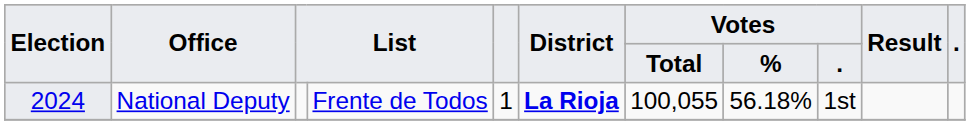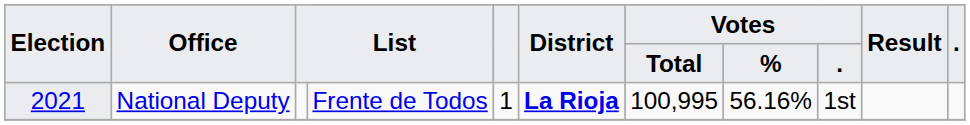National Deputy | Election: 2024 -> 2021
National Deputy | Votes / Total: 100,055 -> 100,995
National Deputy | Votes / %: 56.18% -> 56.16%
